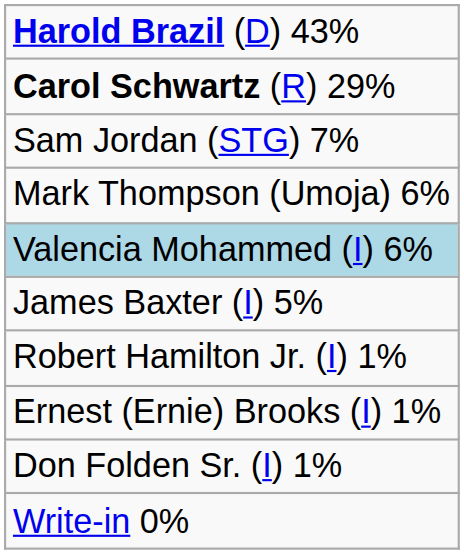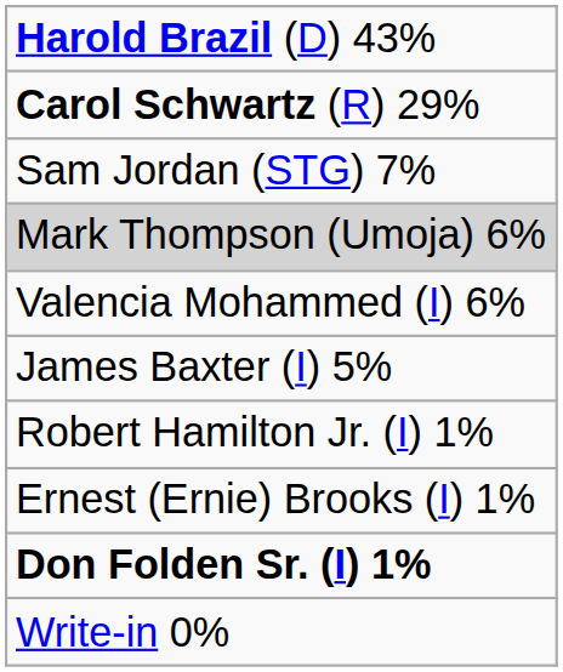row 4 | column 1: no background -> lightgrey background
row 5 | column 1: lightblue background -> no background
row 9 | column 1: normal -> bold
